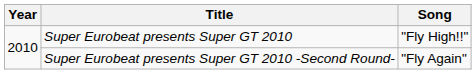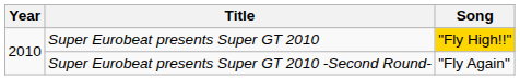Super Eurobeat presents Super GT 2010 | Song: no background -> gold background
